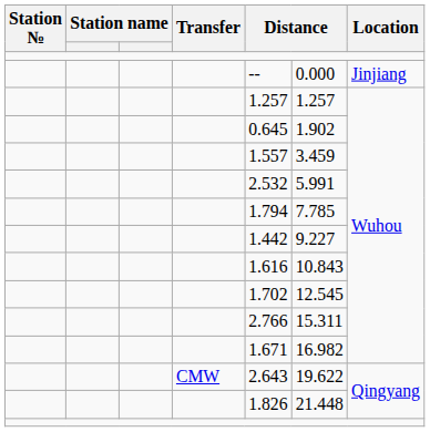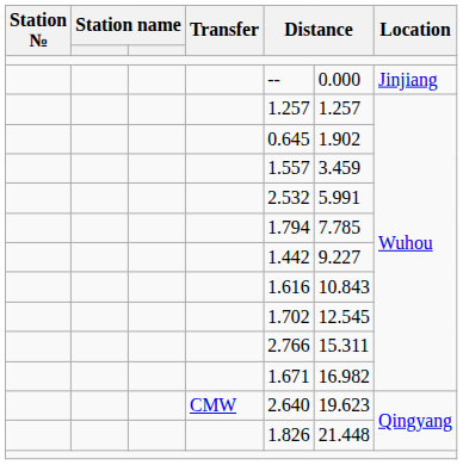CMW | column 5: 2.643 -> 2.640
CMW | column 6: 19.622 -> 19.623
